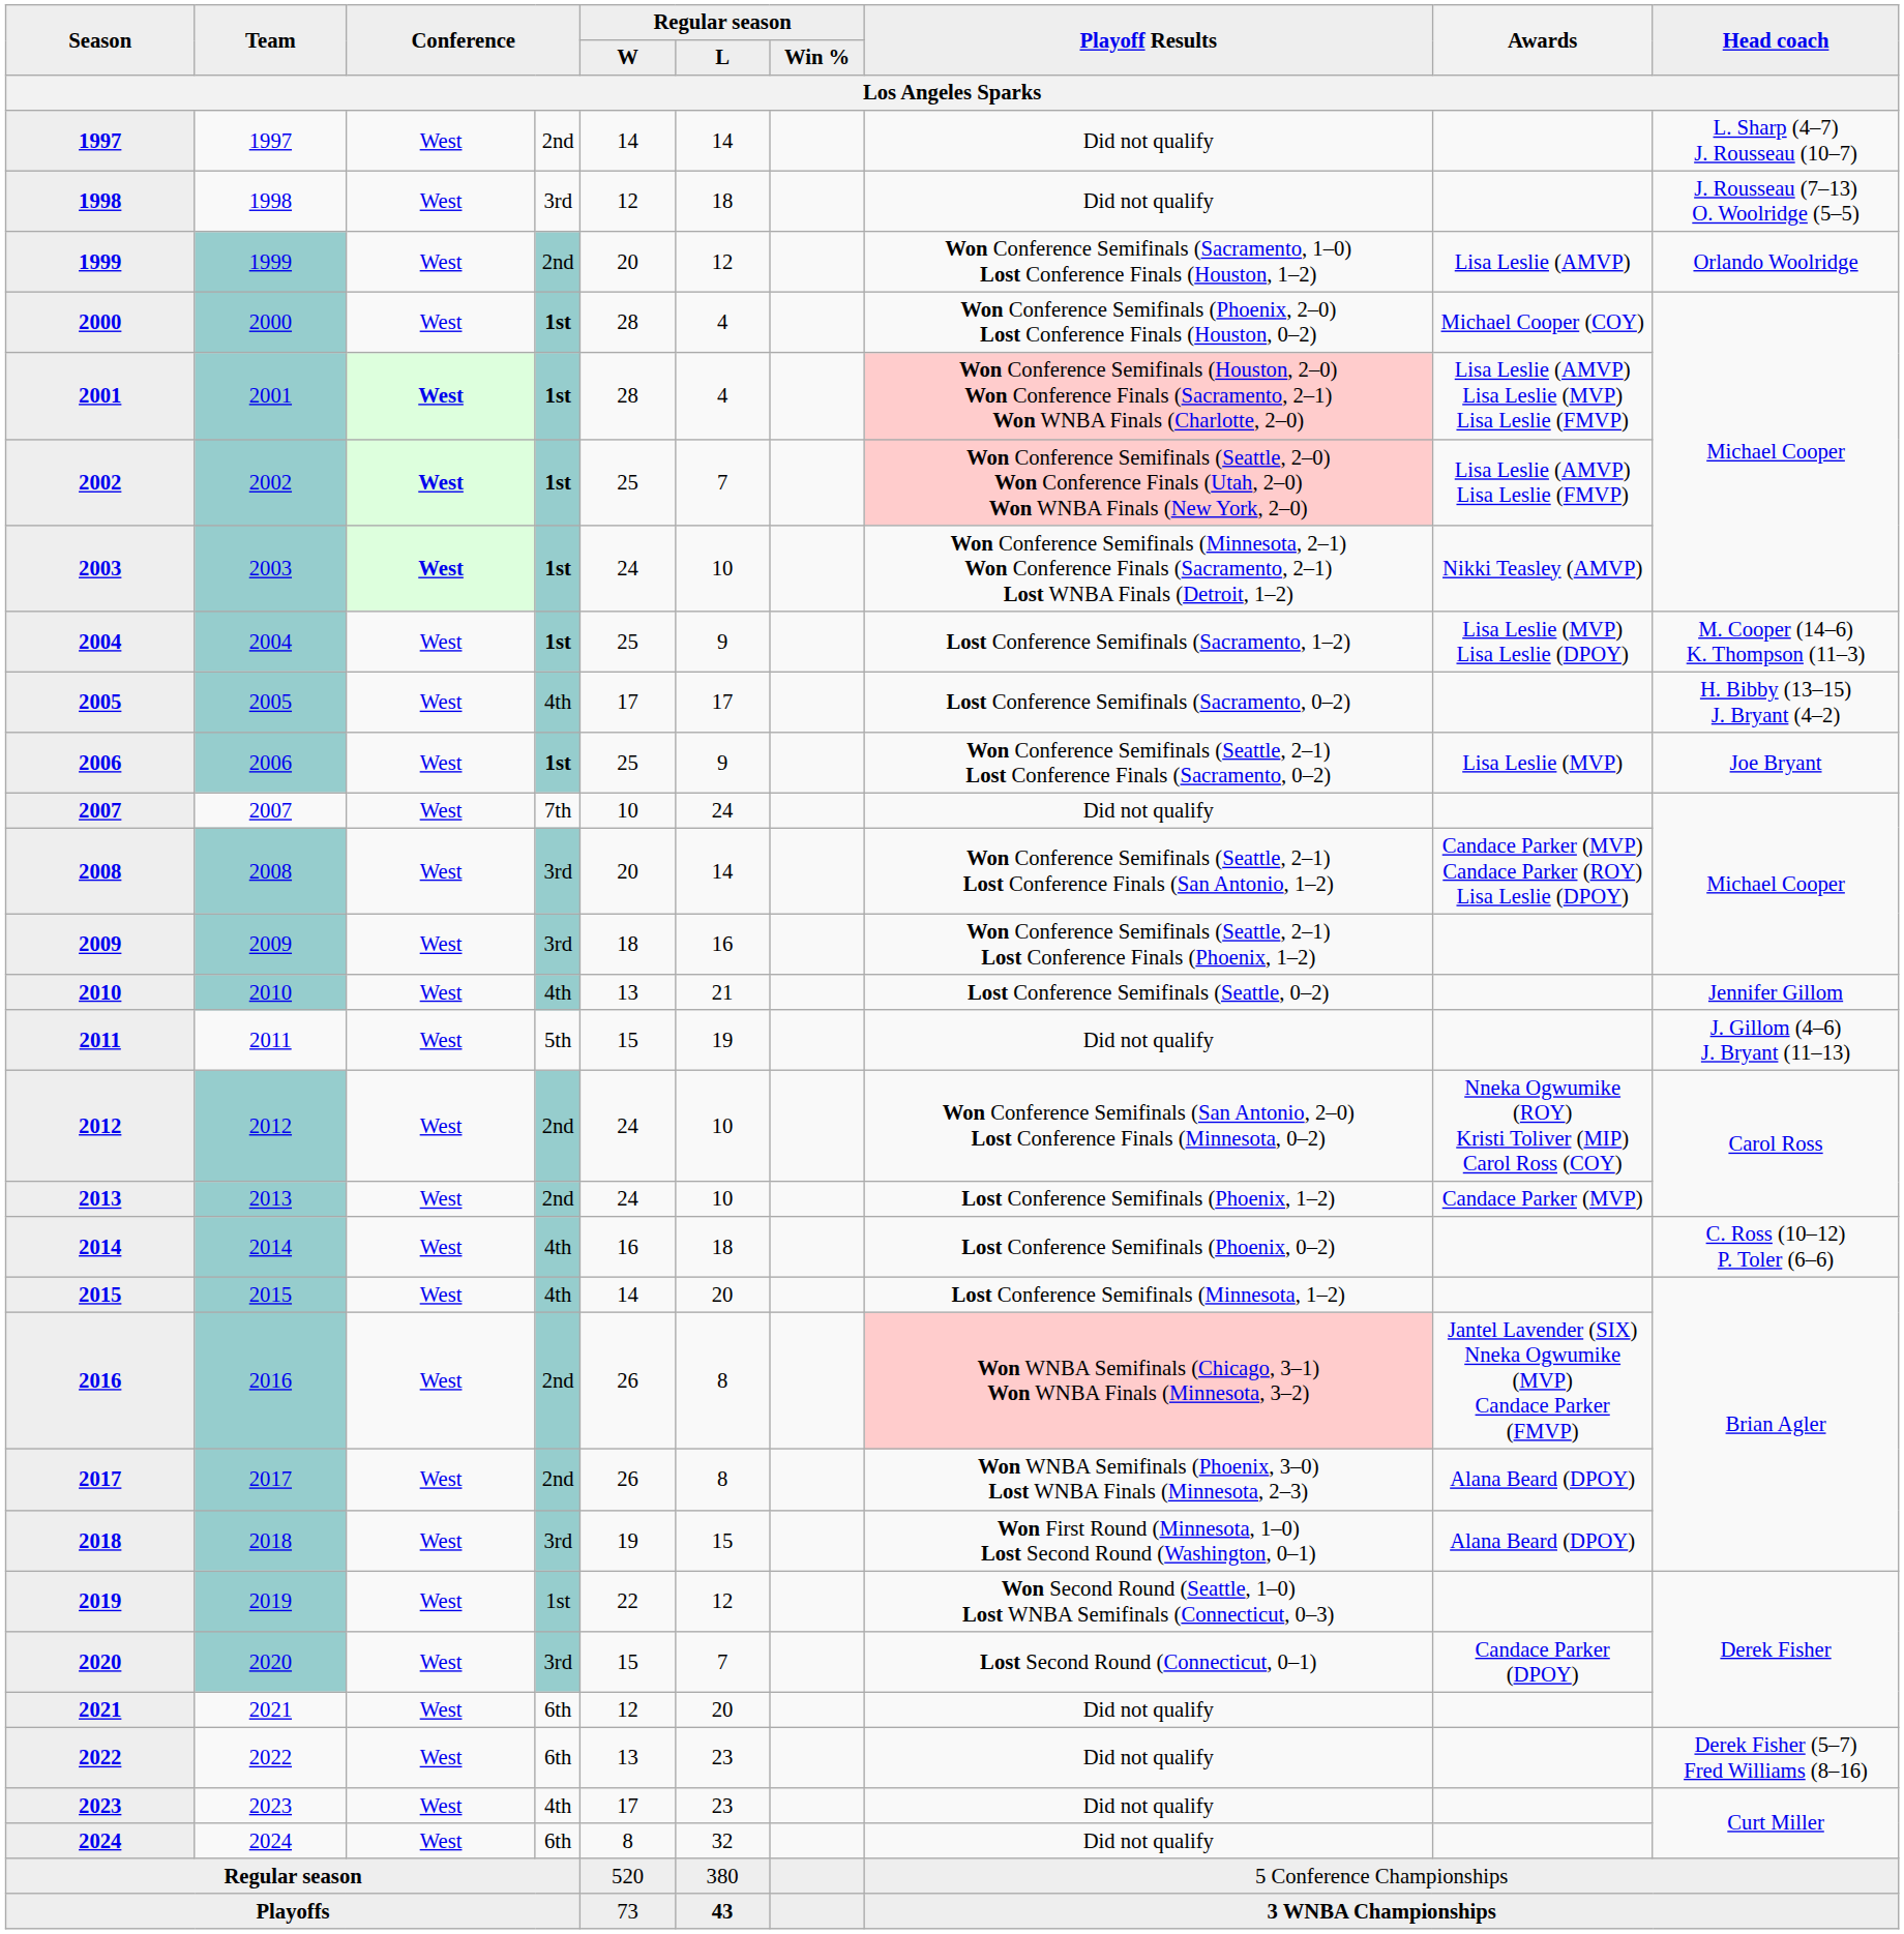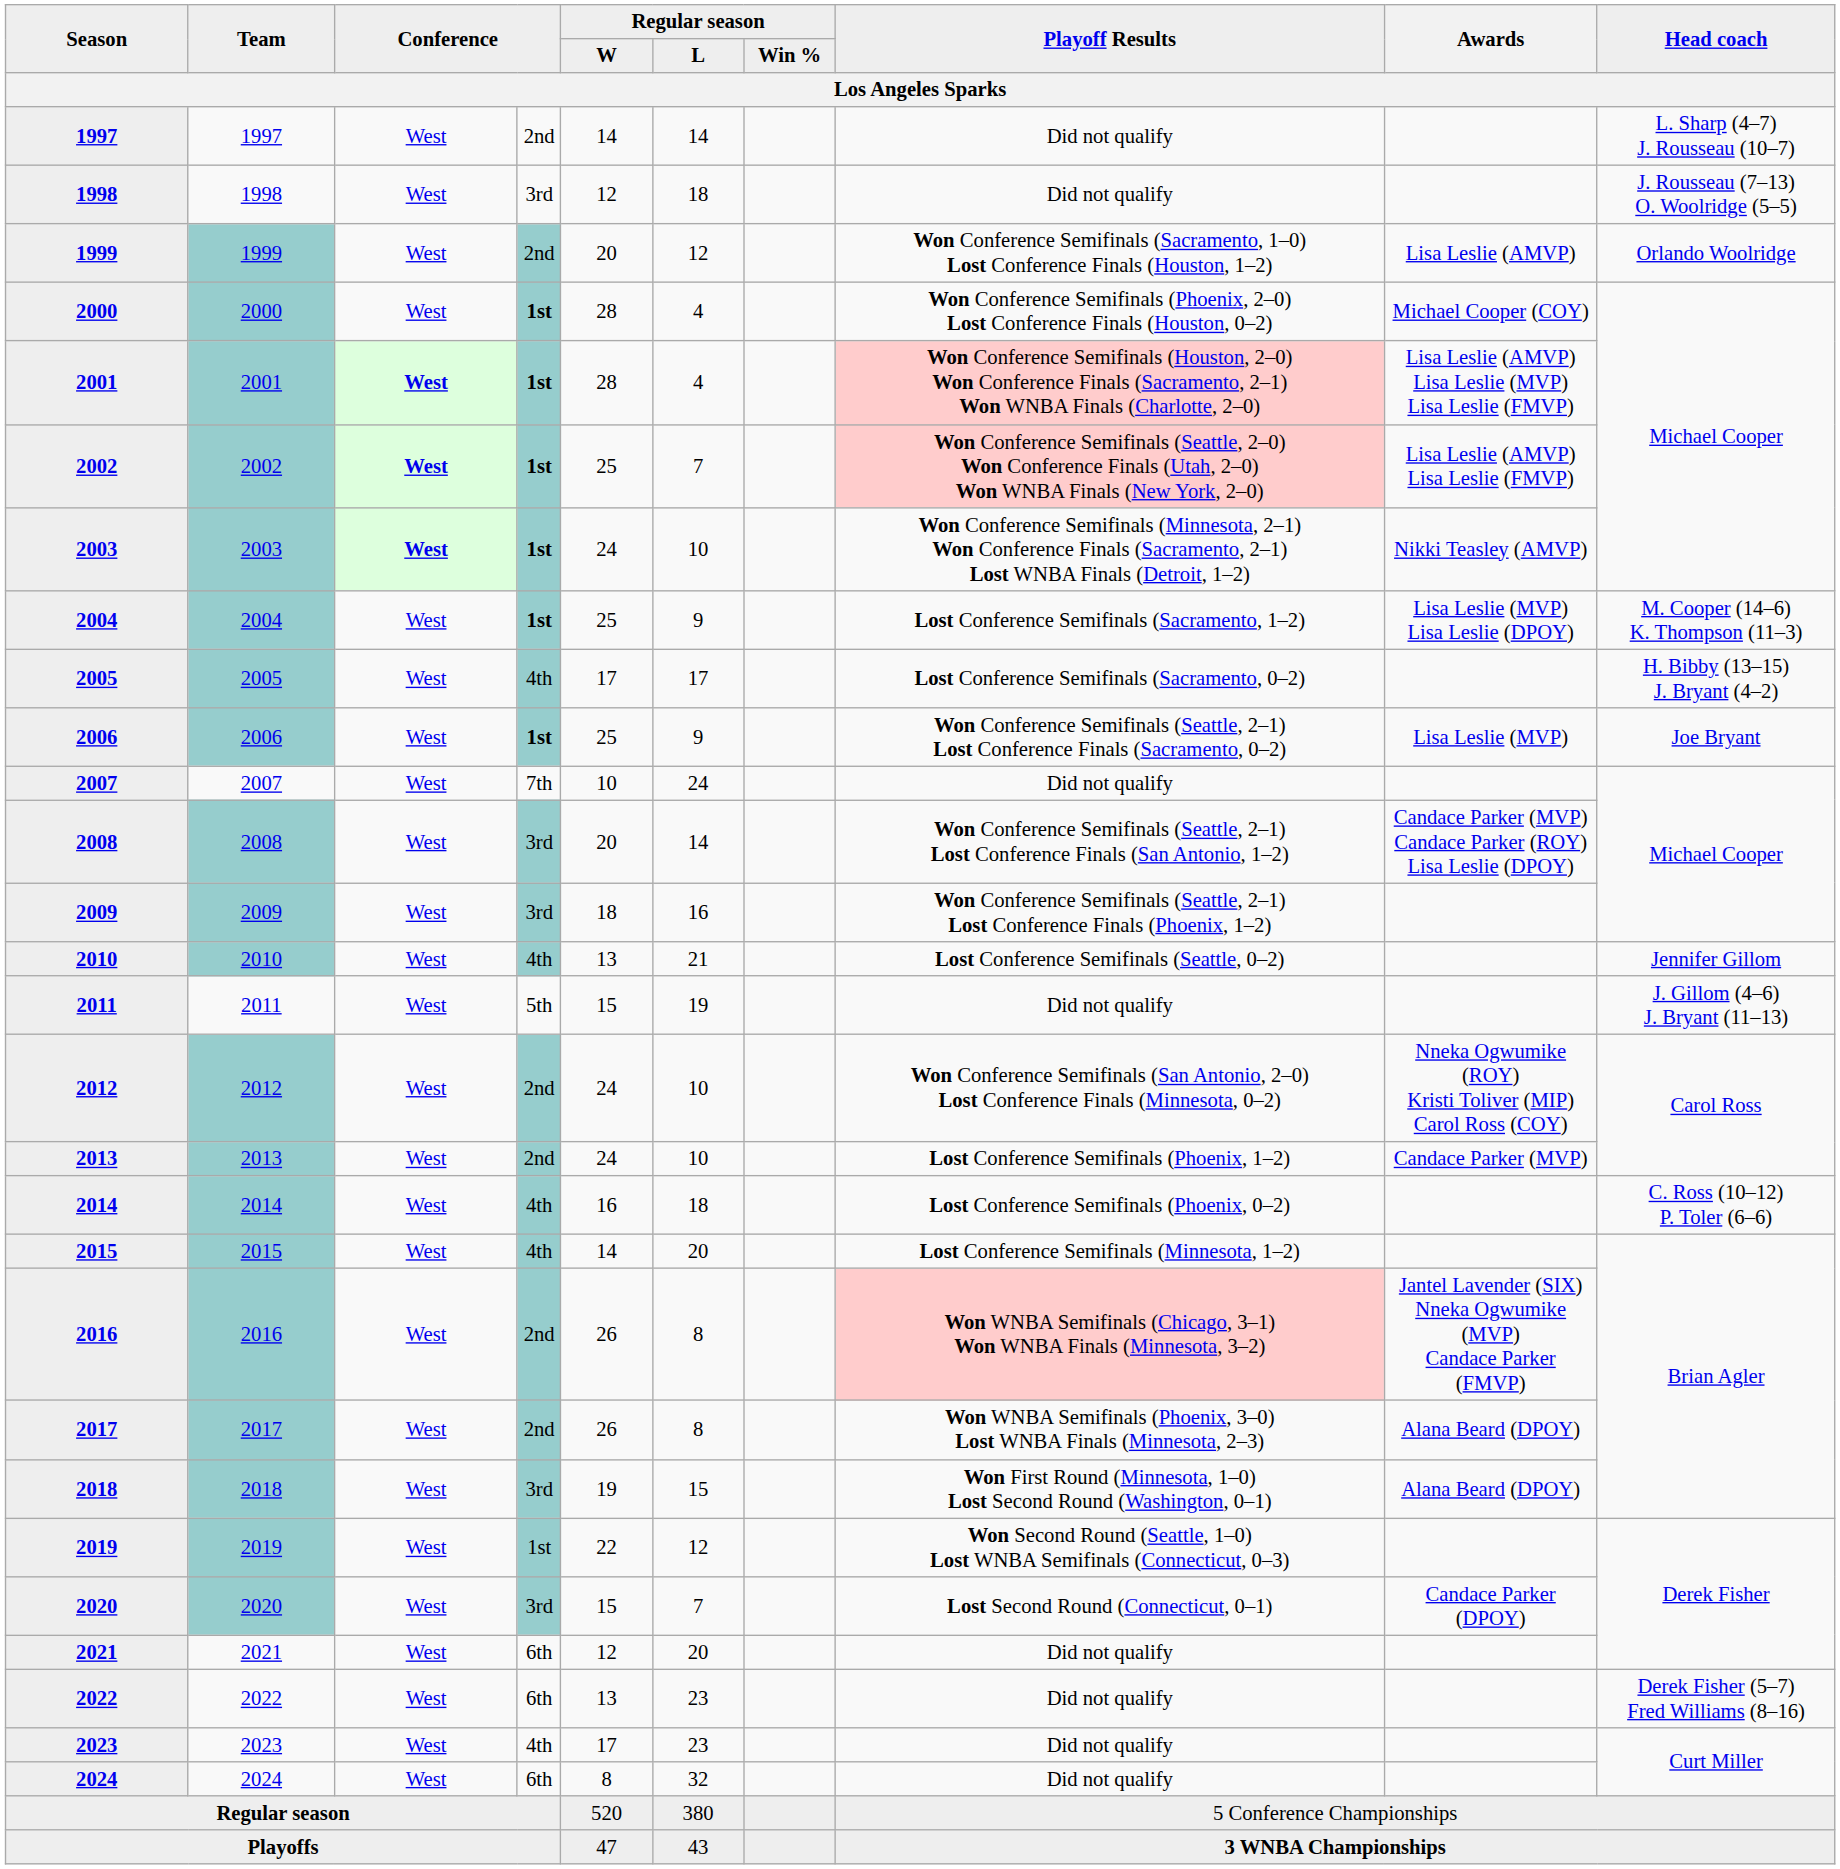Playoffs | Regular season / W: 73 -> 47
Playoffs | Regular season / L: bold -> normal
